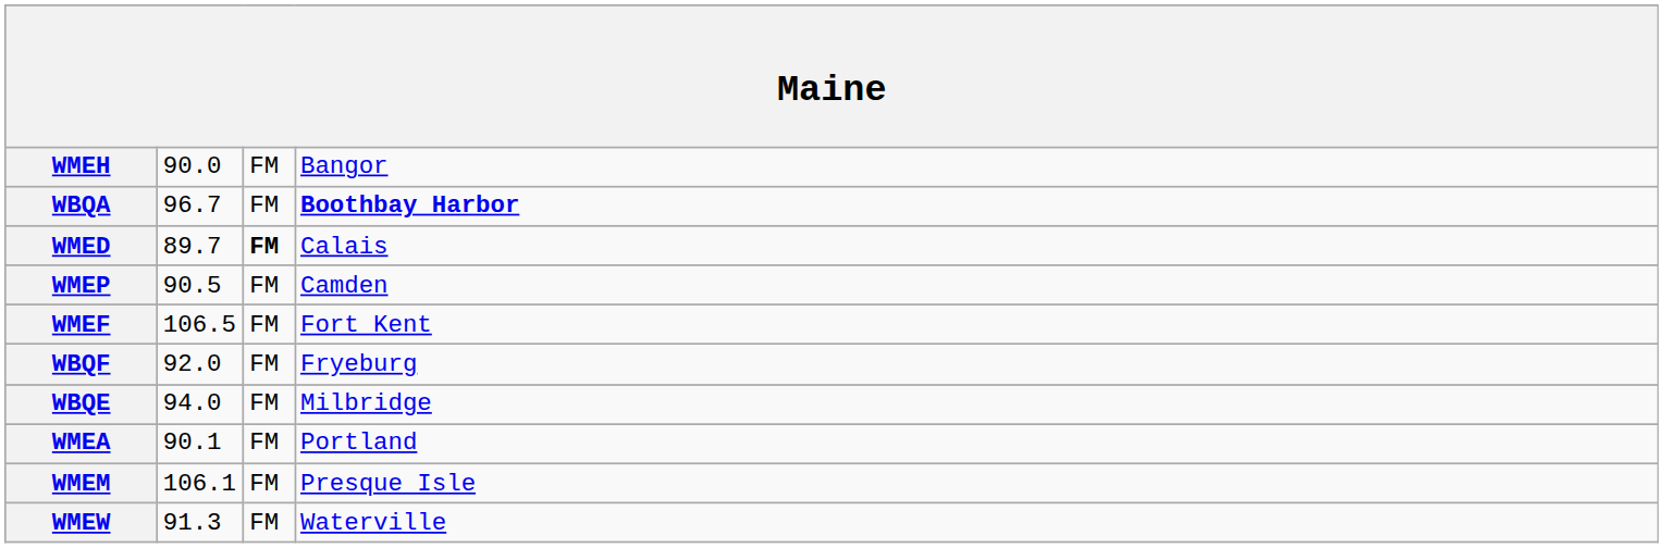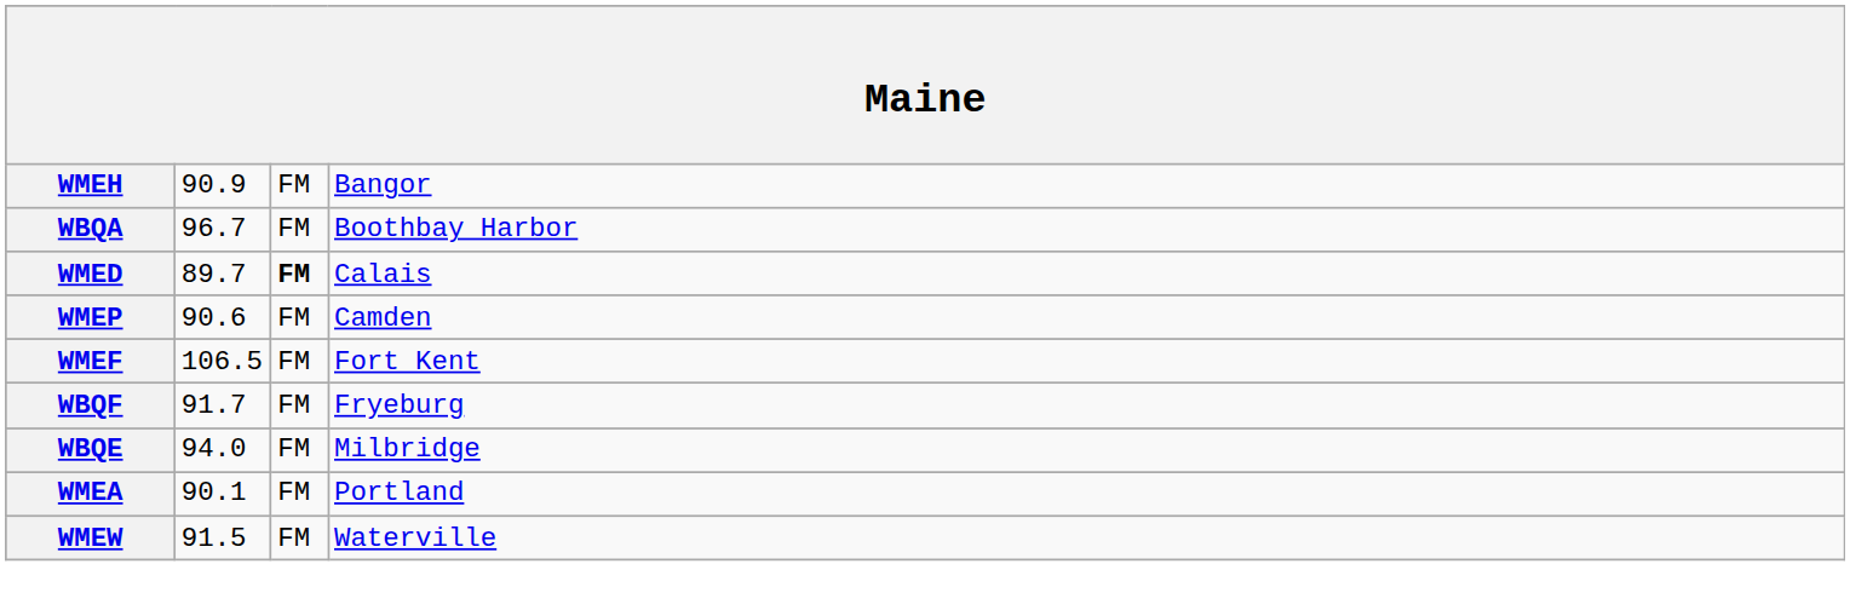WMEH | column 2: 90.0 -> 90.9
WBQA | column 4: bold -> normal
WMEP | column 2: 90.5 -> 90.6
WBQF | column 2: 92.0 -> 91.7
- row: WMEM | 106.1 | FM | Presque Isle
WMEW | column 2: 91.3 -> 91.5
